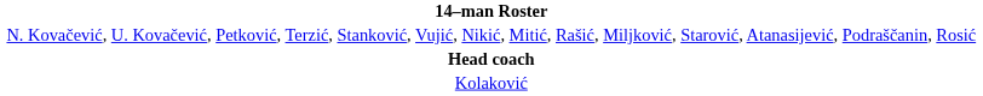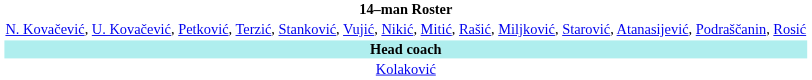row 3 | column 1: no background -> paleturquoise background
